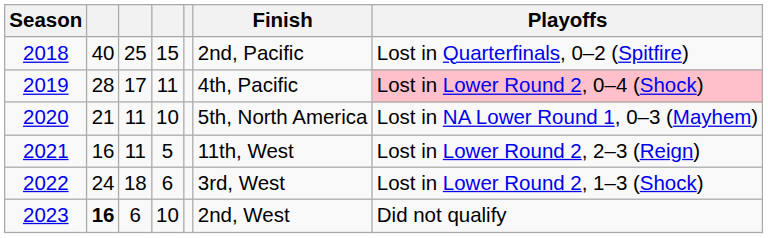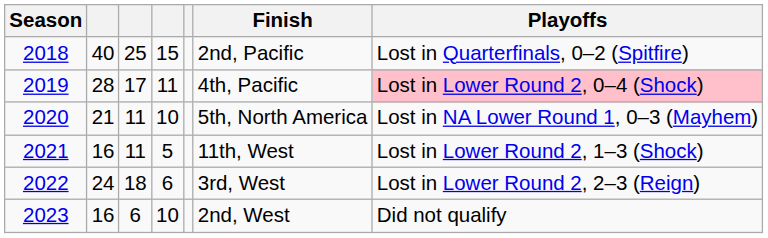2021 | Playoffs: Lost in Lower Round 2, 2–3 (Reign) -> Lost in Lower Round 2, 1–3 (Shock)
2022 | Playoffs: Lost in Lower Round 2, 1–3 (Shock) -> Lost in Lower Round 2, 2–3 (Reign)
2023 | column 2: bold -> normal
